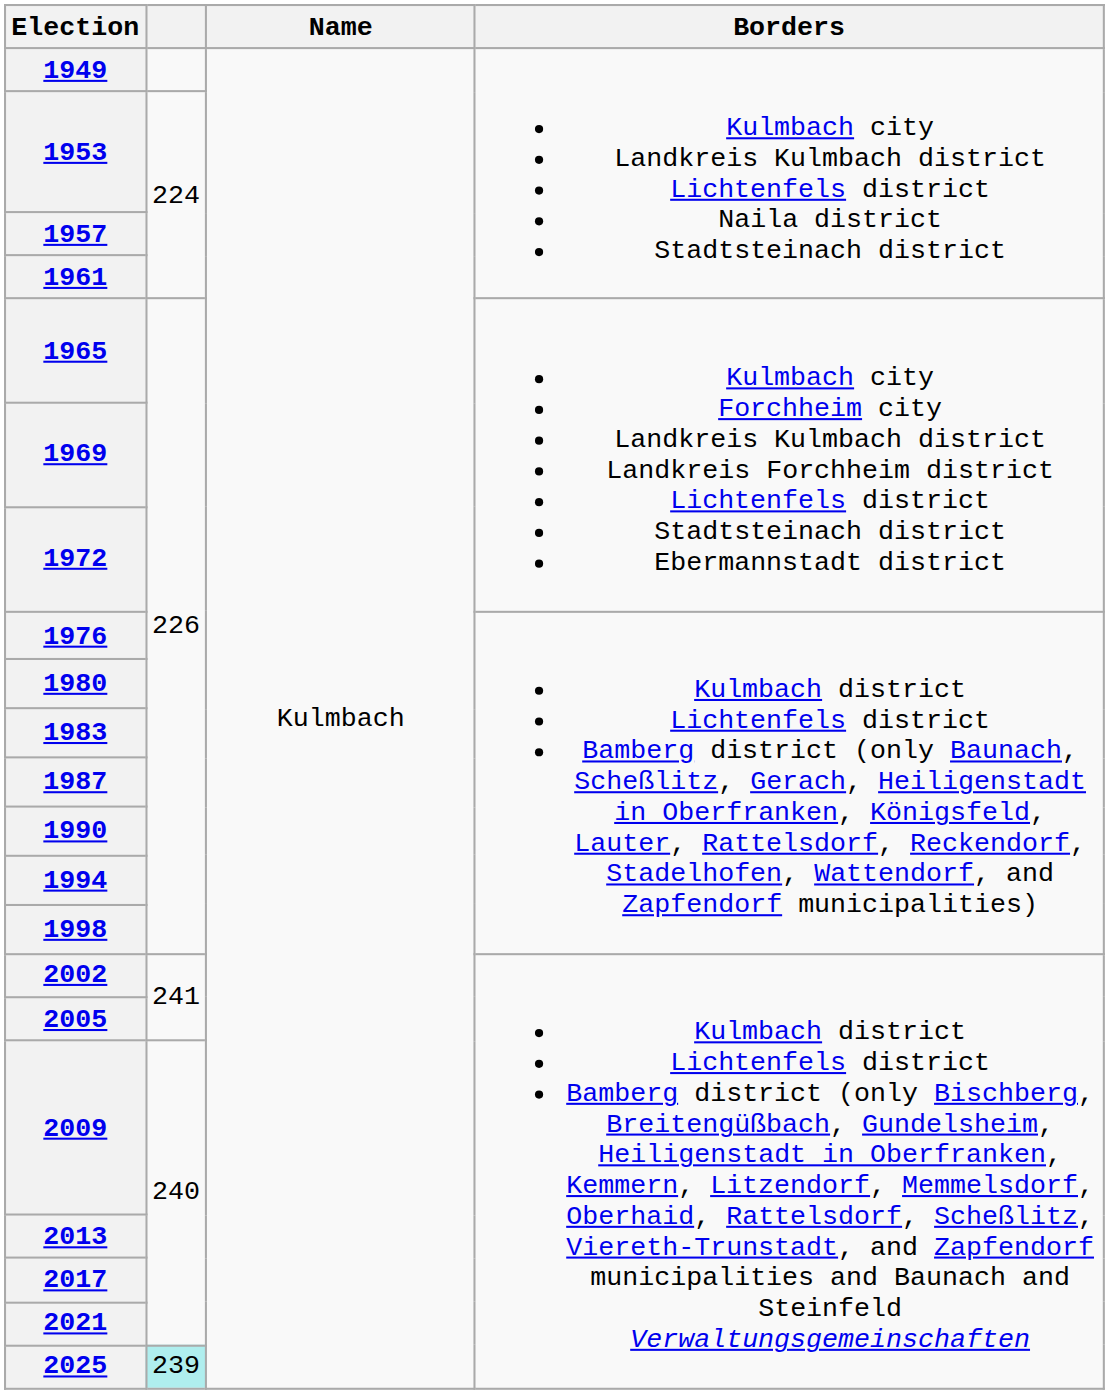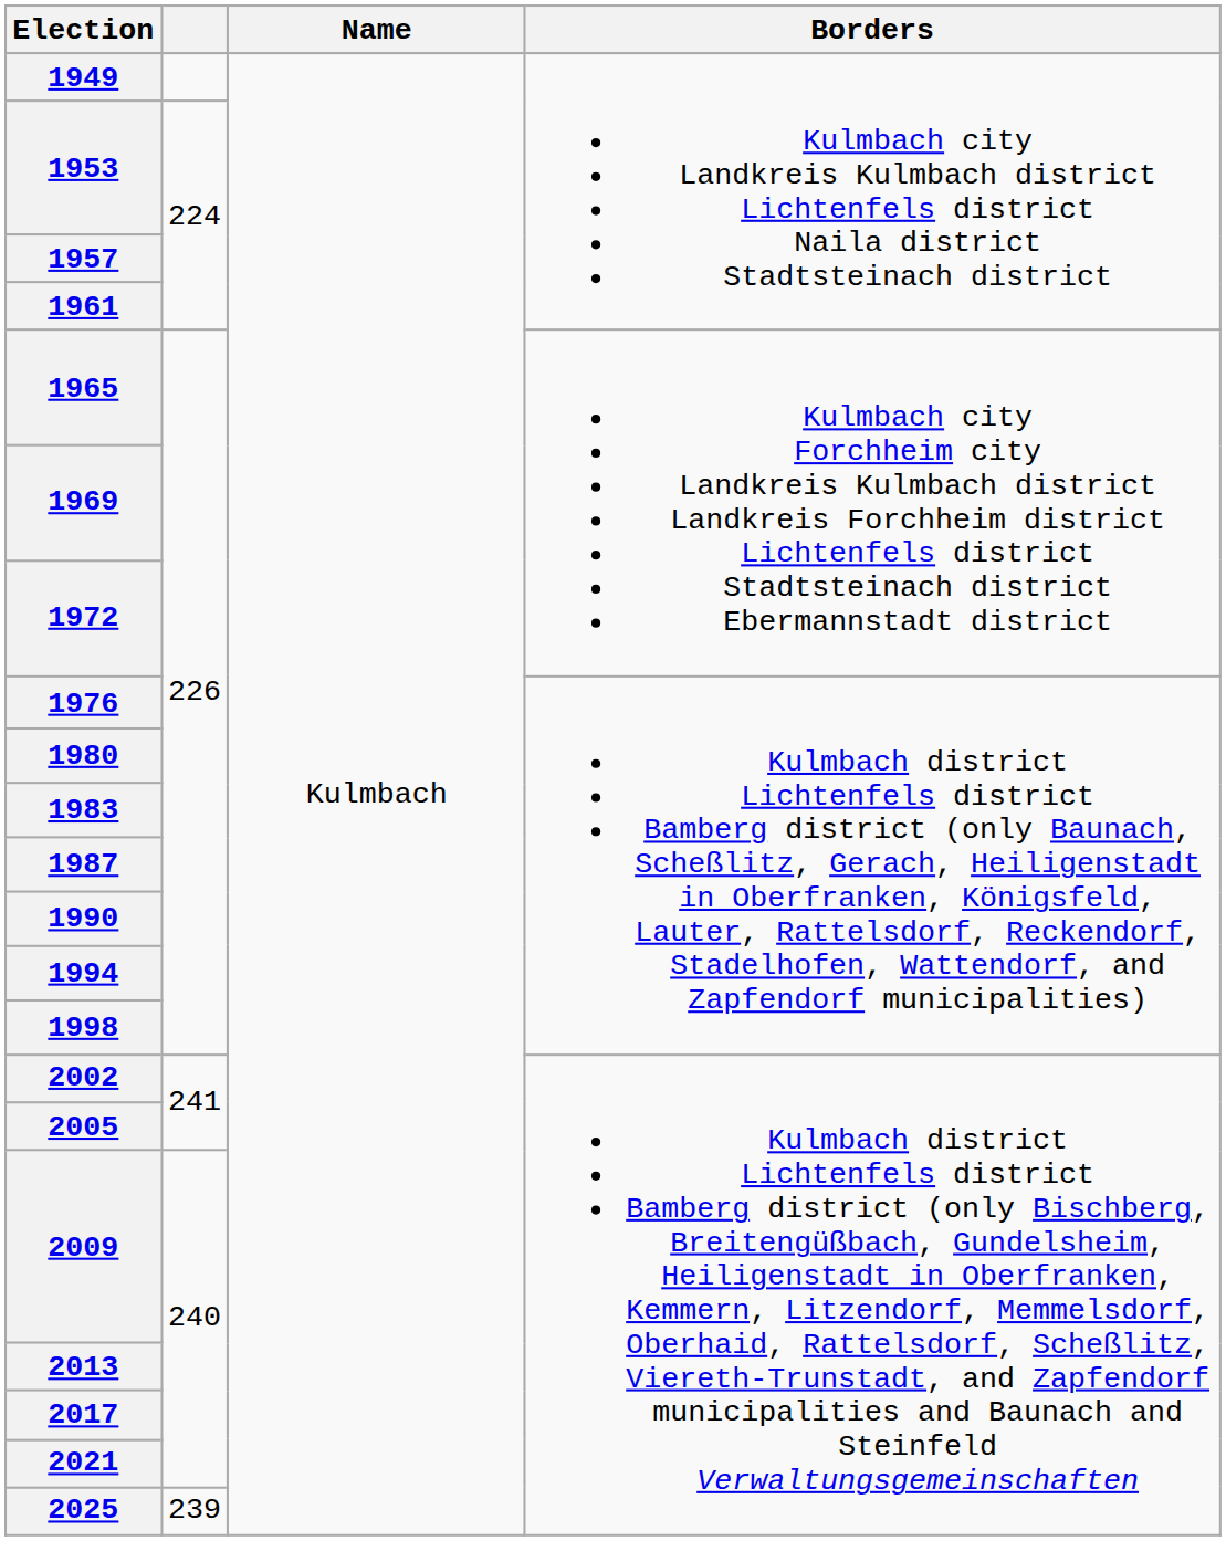2025 | column 2: paleturquoise background -> no background
